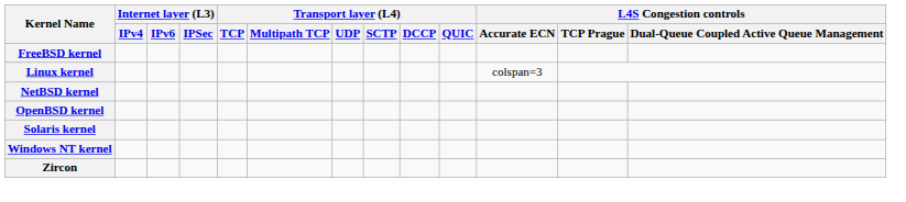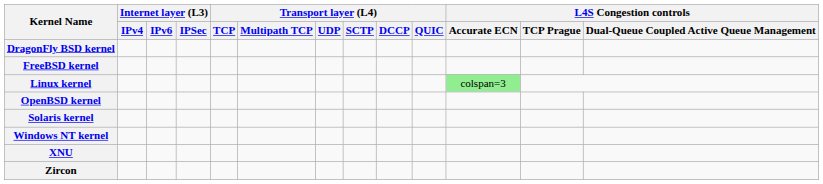+ row: DragonFly BSD kernel
Linux kernel | L4S Congestion controls / Accurate ECN: no background -> lightgreen background
- row: NetBSD kernel
+ row: XNU
